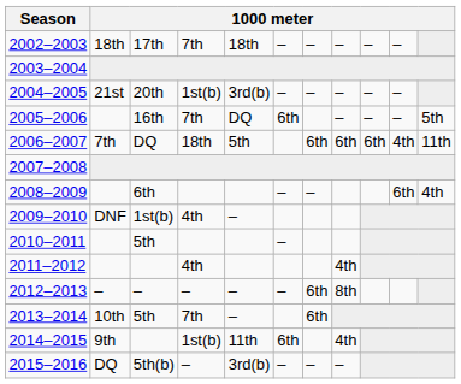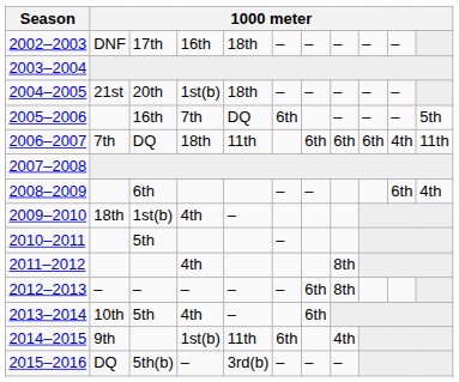2002–2003 | column 2: 18th -> DNF
2002–2003 | column 4: 7th -> 16th
2004–2005 | column 5: 3rd(b) -> 18th
2006–2007 | column 5: 5th -> 11th
2009–2010 | column 2: DNF -> 18th
2011–2012 | column 8: 4th -> 8th
2013–2014 | column 4: 7th -> 4th
